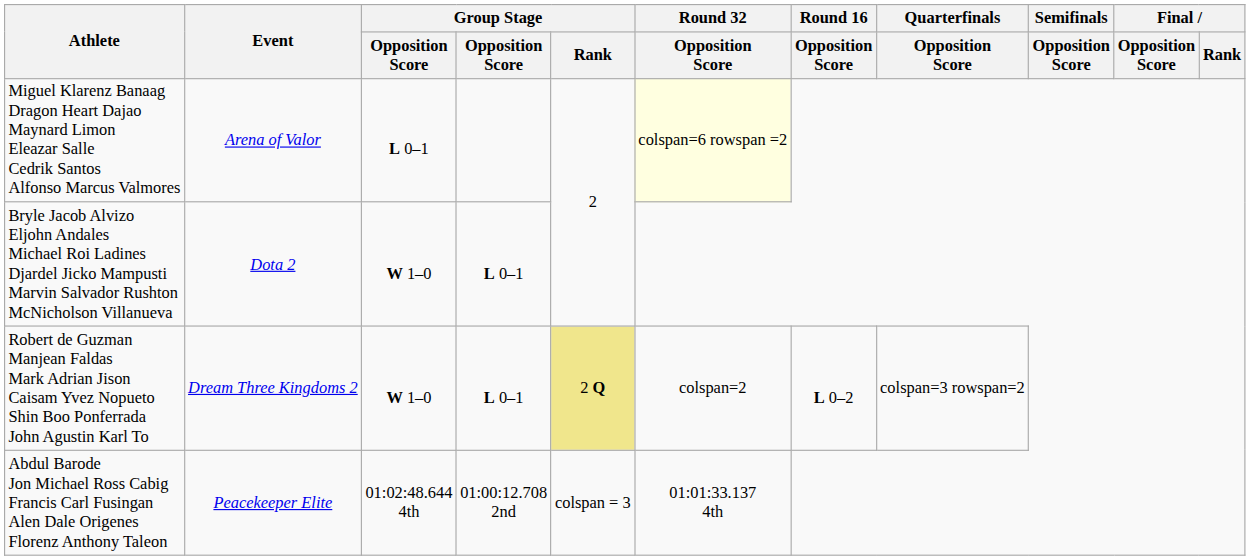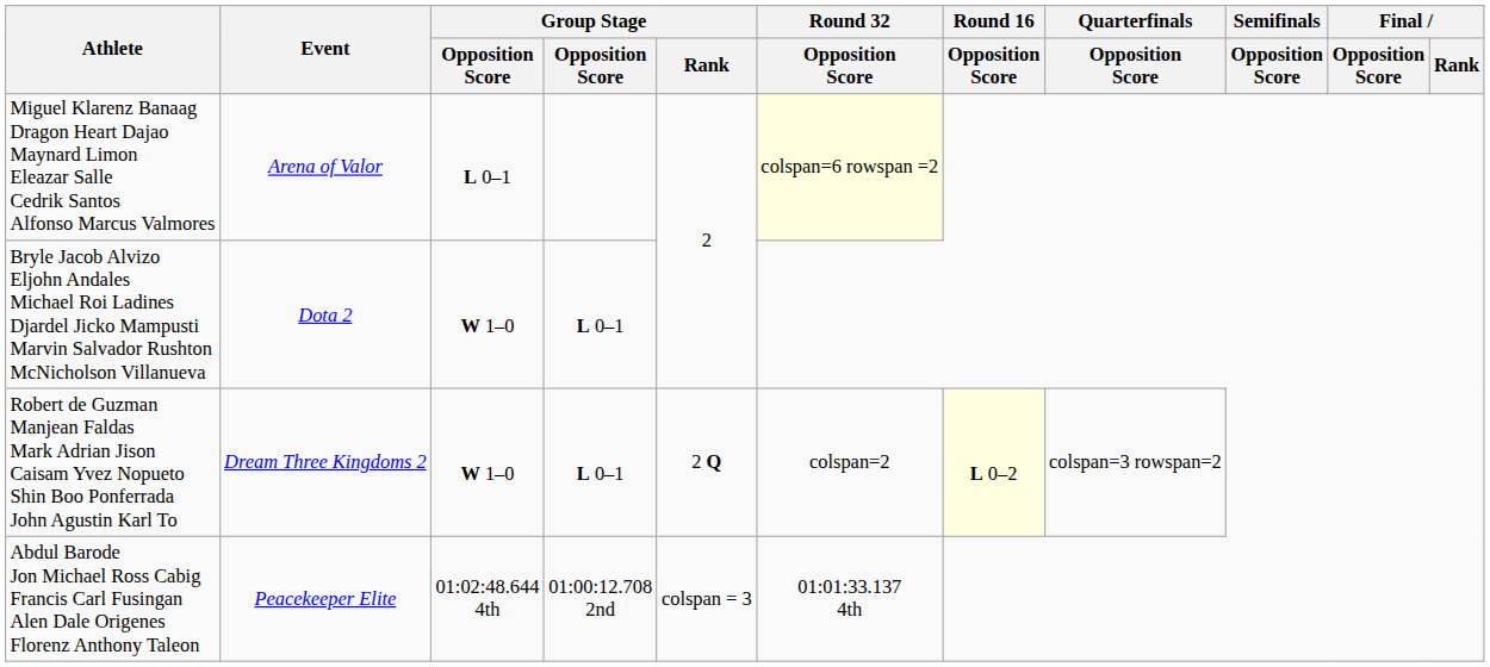row 5 | Group Stage / Rank: khaki background -> no background
row 5 | Round 16 / Opposition Score: no background -> lightyellow background
